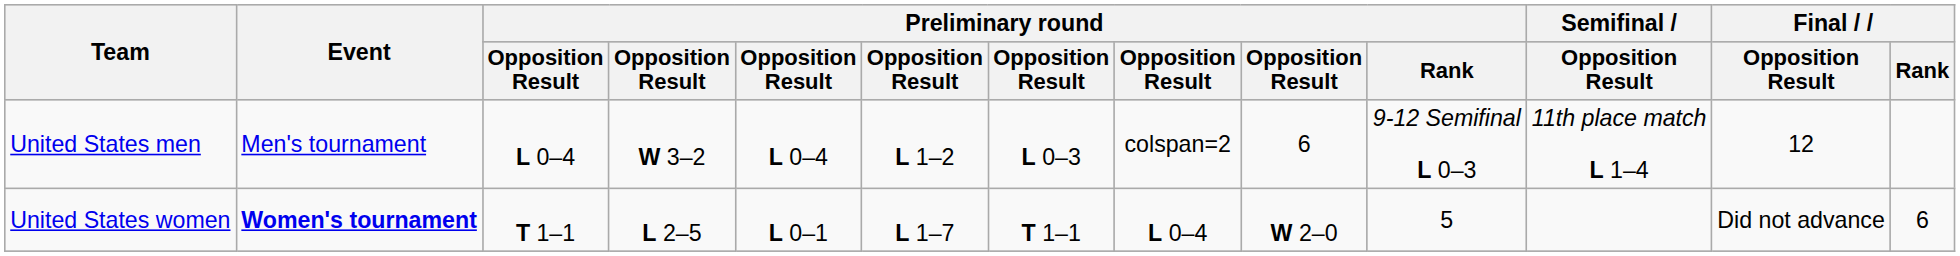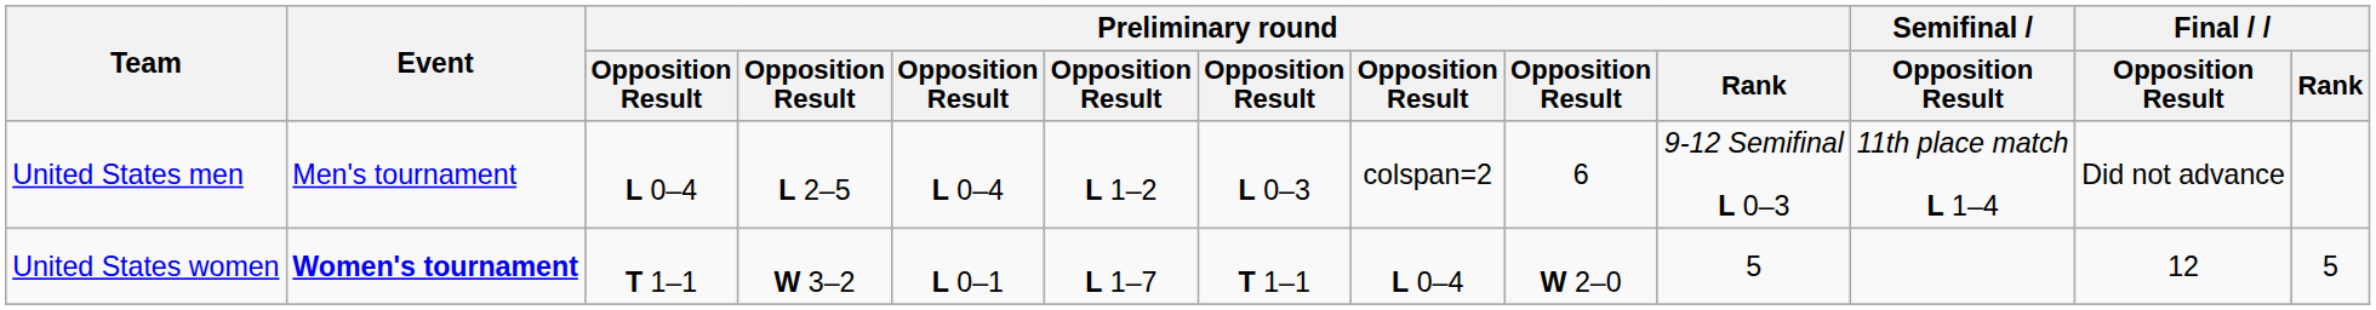United States men | column 4: W 3–2 -> L 2–5
United States men | Final / Opposition Result: 12 -> Did not advance
United States women | column 4: L 2–5 -> W 3–2
United States women | Final / Opposition Result: Did not advance -> 12
United States women | Final / Rank: 6 -> 5
